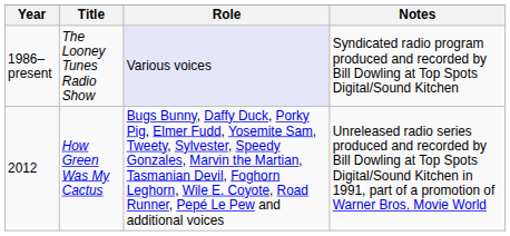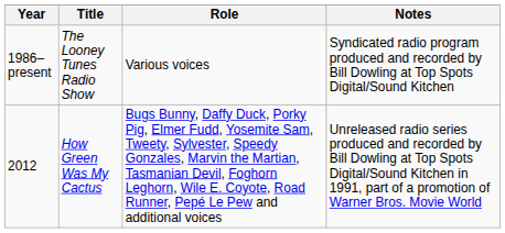1986–present | Role: lavender background -> no background
